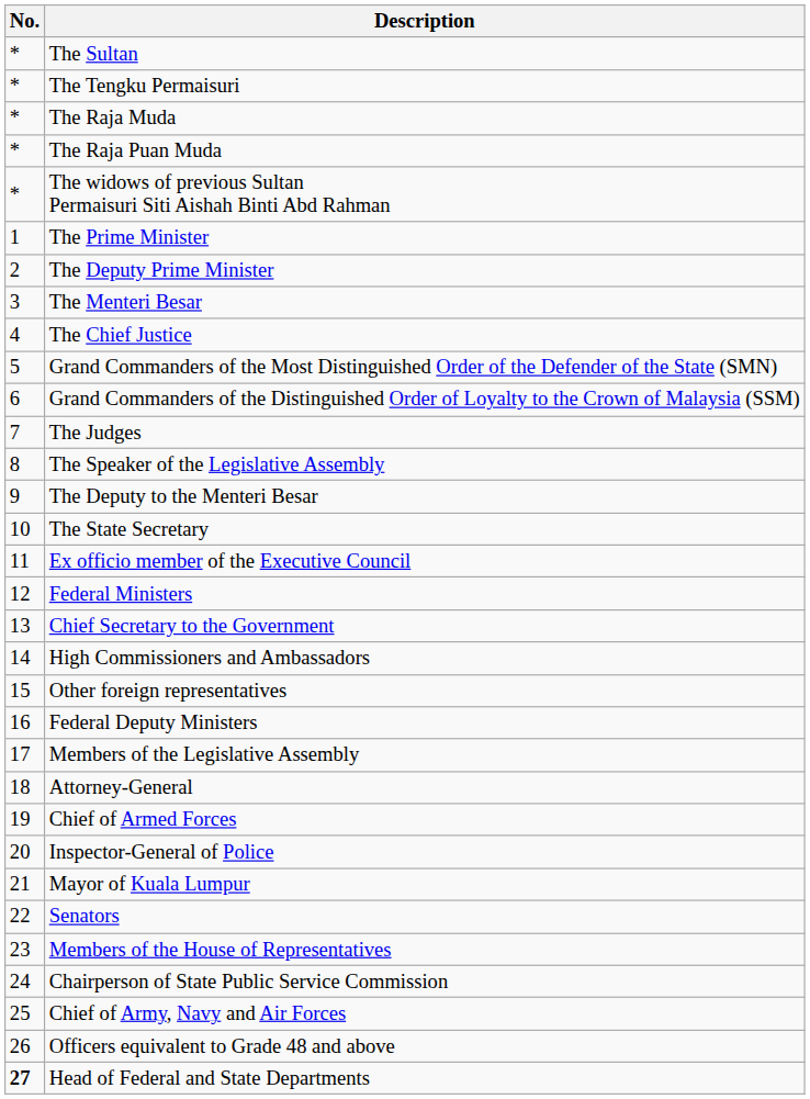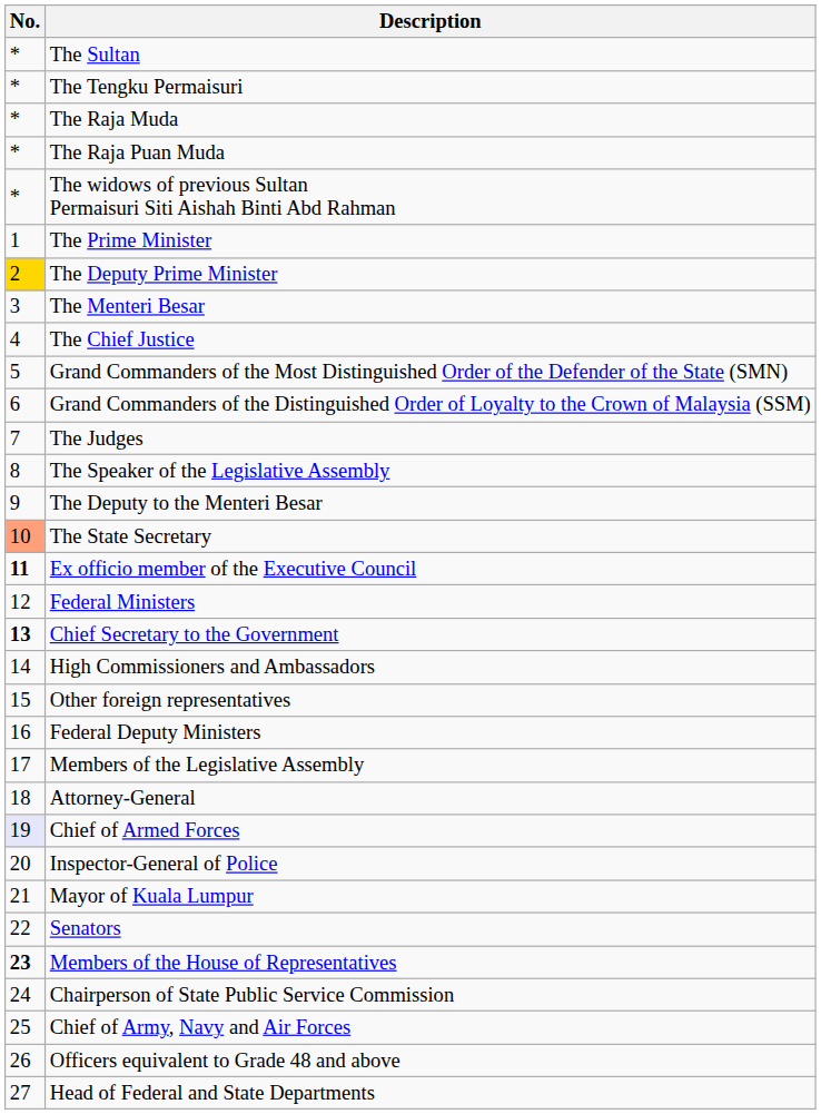The Deputy Prime Minister | No.: no background -> gold background
The State Secretary | No.: no background -> lightsalmon background
Ex officio member of the Executive Council | No.: normal -> bold
Chief Secretary to the Government | No.: normal -> bold
Chief of Armed Forces | No.: no background -> lavender background
Members of the House of Representatives | No.: normal -> bold
Head of Federal and State Departments | No.: bold -> normal
